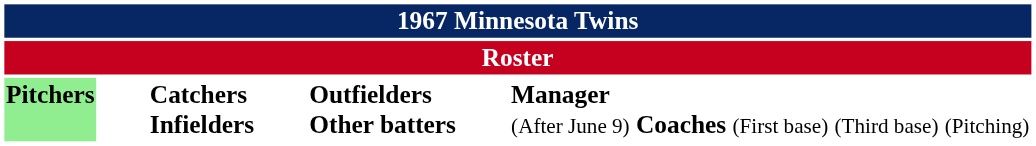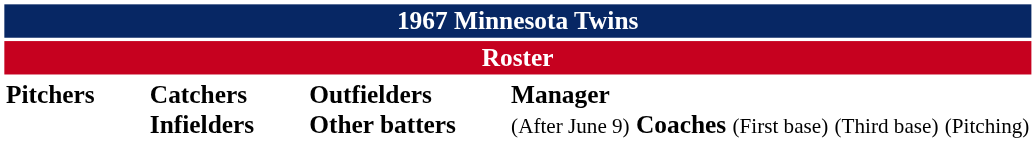Pitchers | column 1: lightgreen background -> no background
